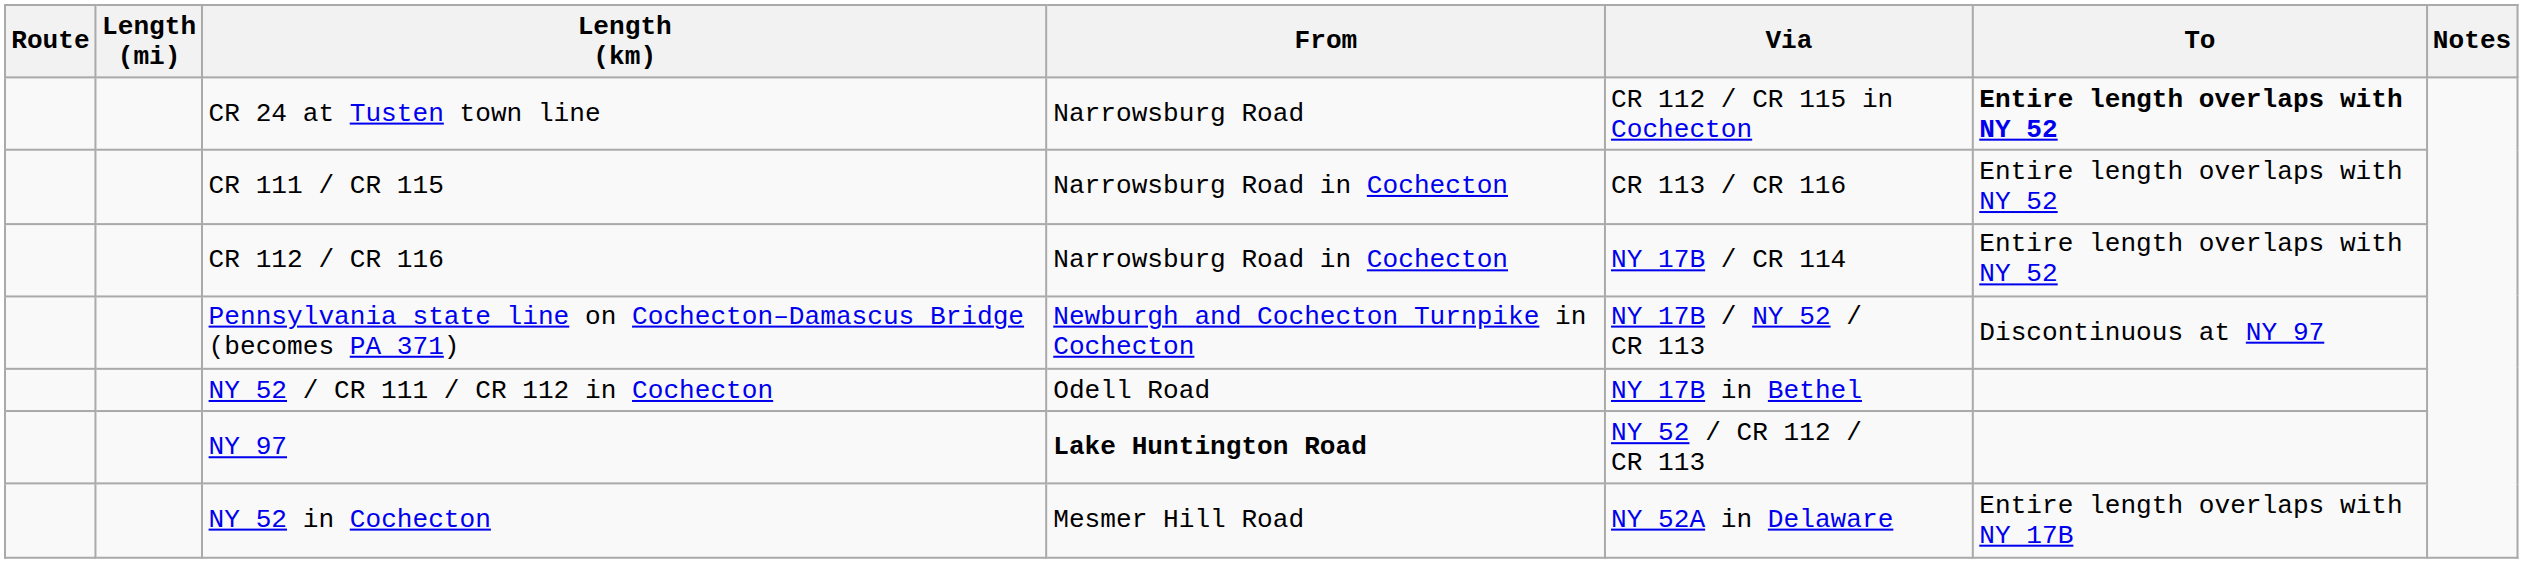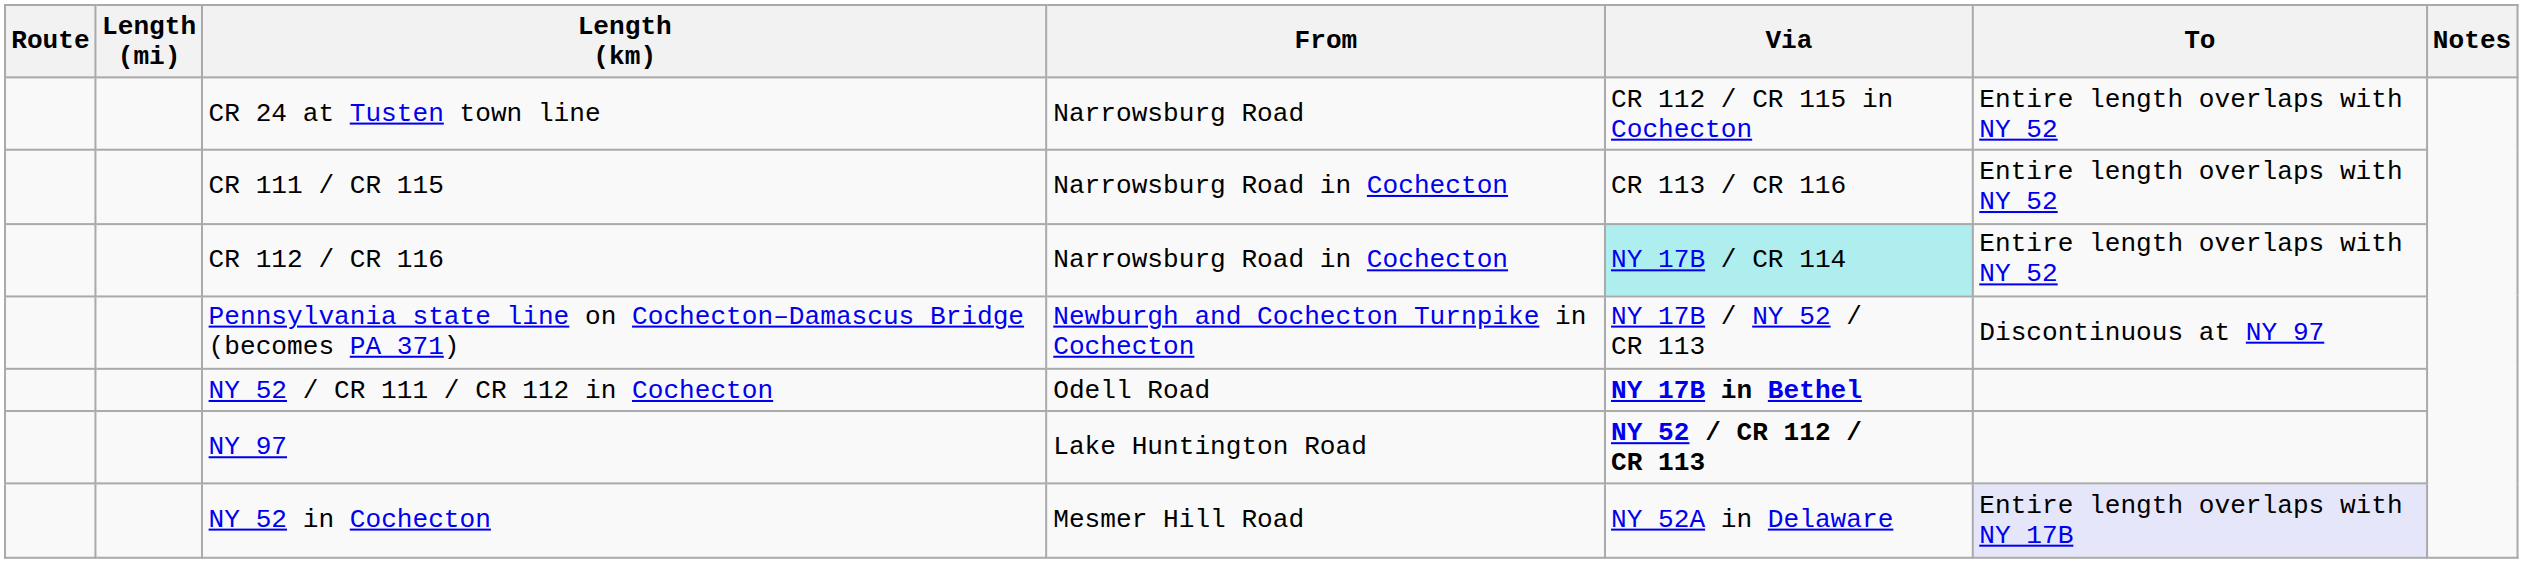CR 24 at Tusten town line | To: bold -> normal
CR 112 / CR 116 | Via: no background -> paleturquoise background
NY 52 / CR 111 / CR 112 in Cochecton | Via: normal -> bold
NY 97 | From: bold -> normal
NY 97 | Via: normal -> bold
NY 52 in Cochecton | To: no background -> lavender background
